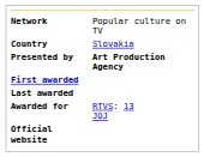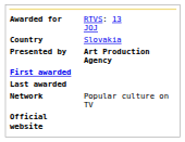row 1 | column 1: Network -> Awarded for
row 1 | column 2: Popular culture on TV -> RTVS: 13 JOJ
row 6 | column 1: Awarded for -> Network
row 6 | column 2: RTVS: 13 JOJ -> Popular culture on TV
